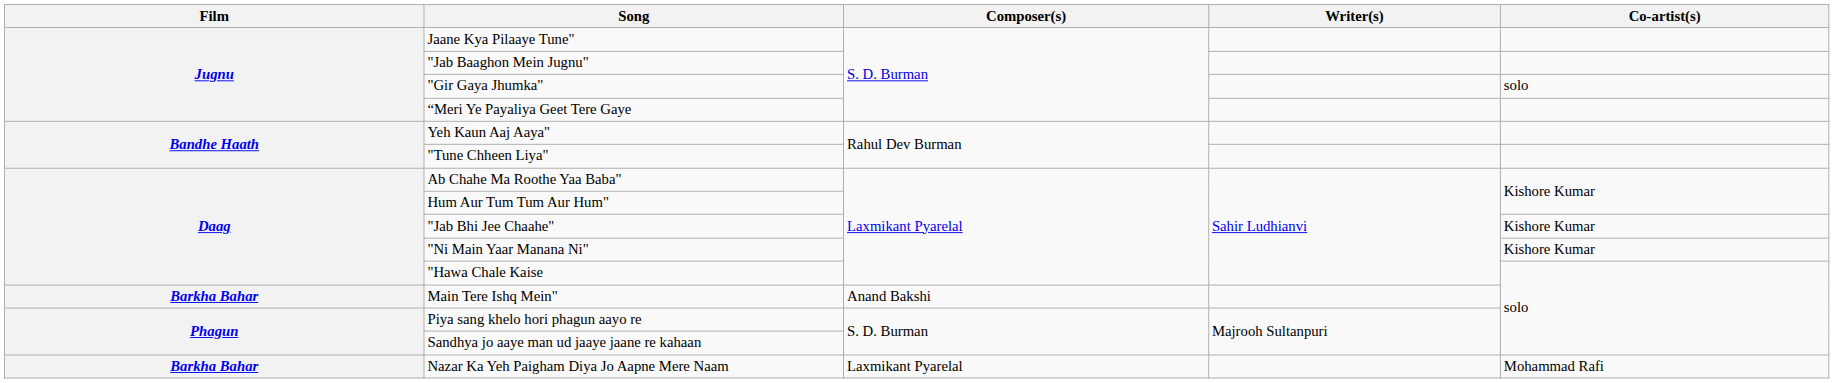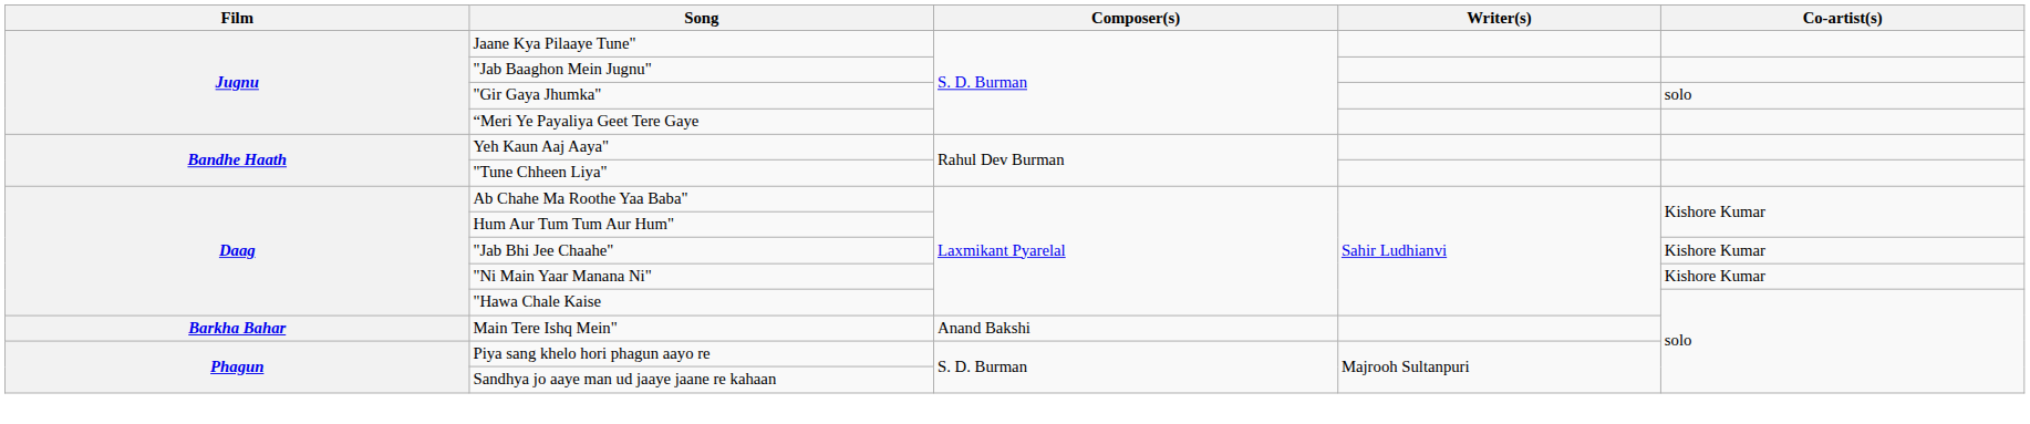- row: Barkha Bahar | Nazar Ka Yeh Paigham Diya Jo Aapne Mere Naam | Laxmikant Pyarelal | Mohammad Rafi
